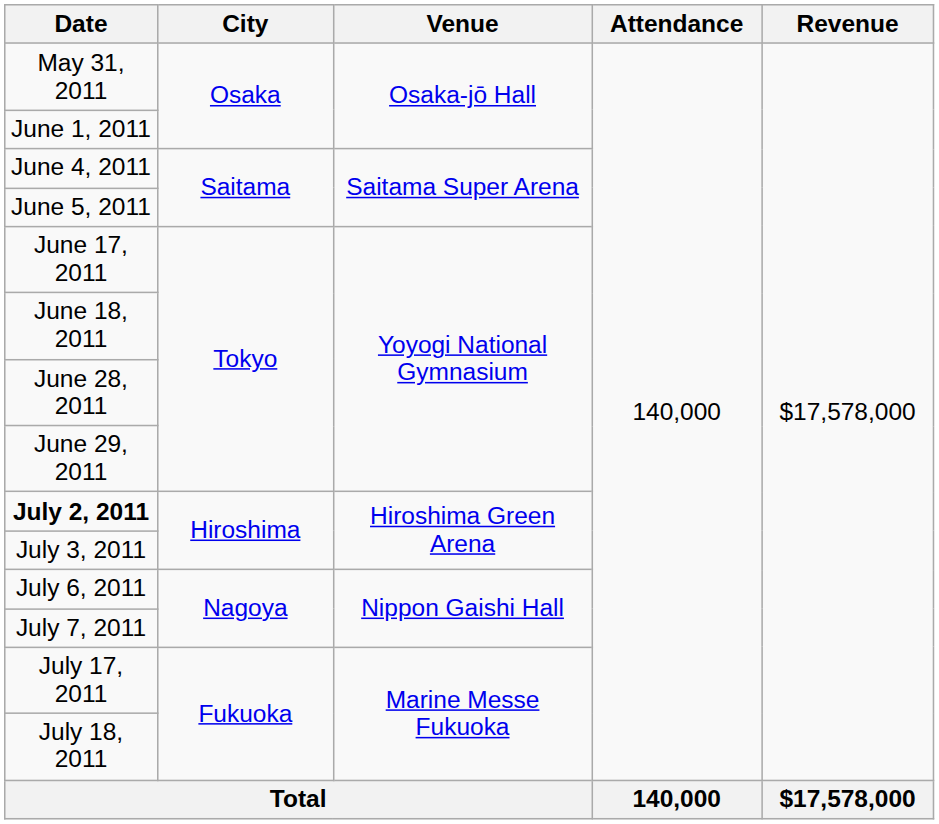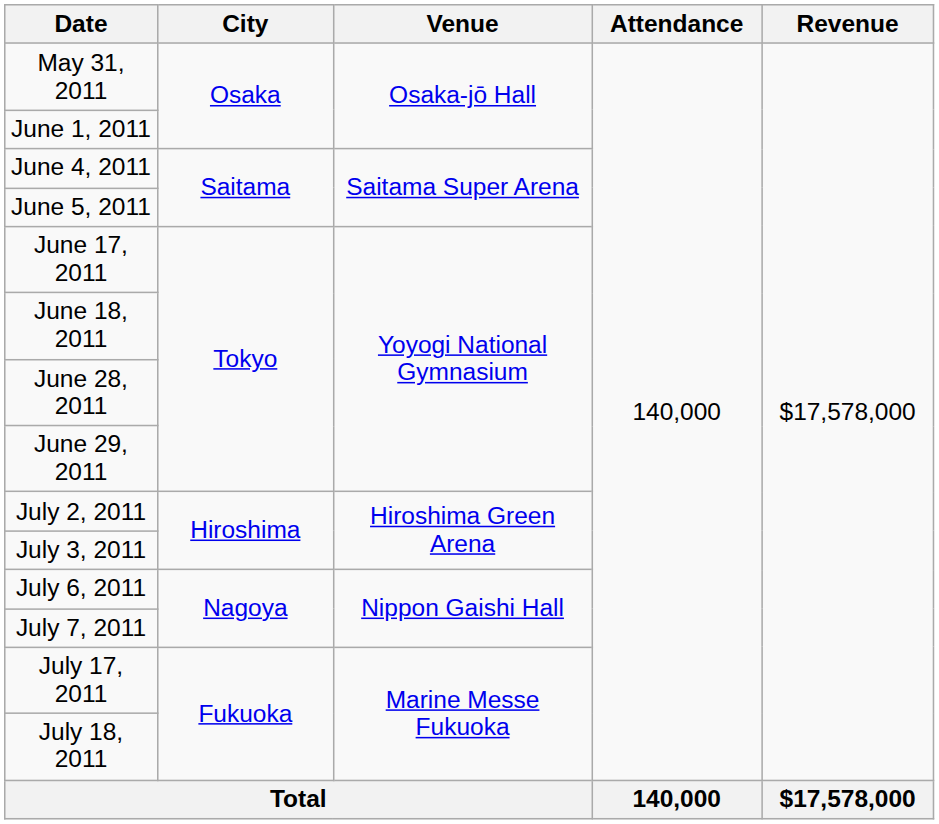July 2, 2011 | Date: bold -> normal
